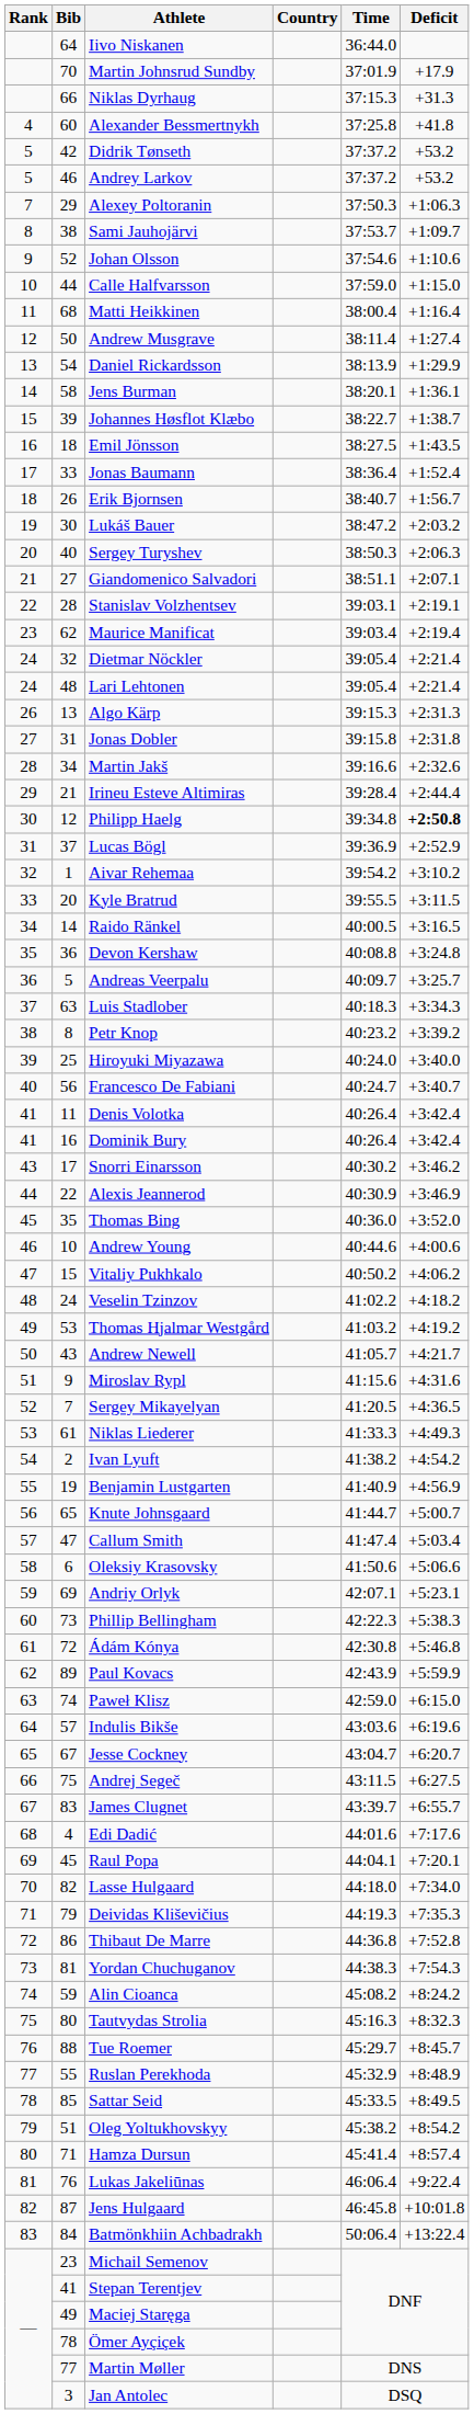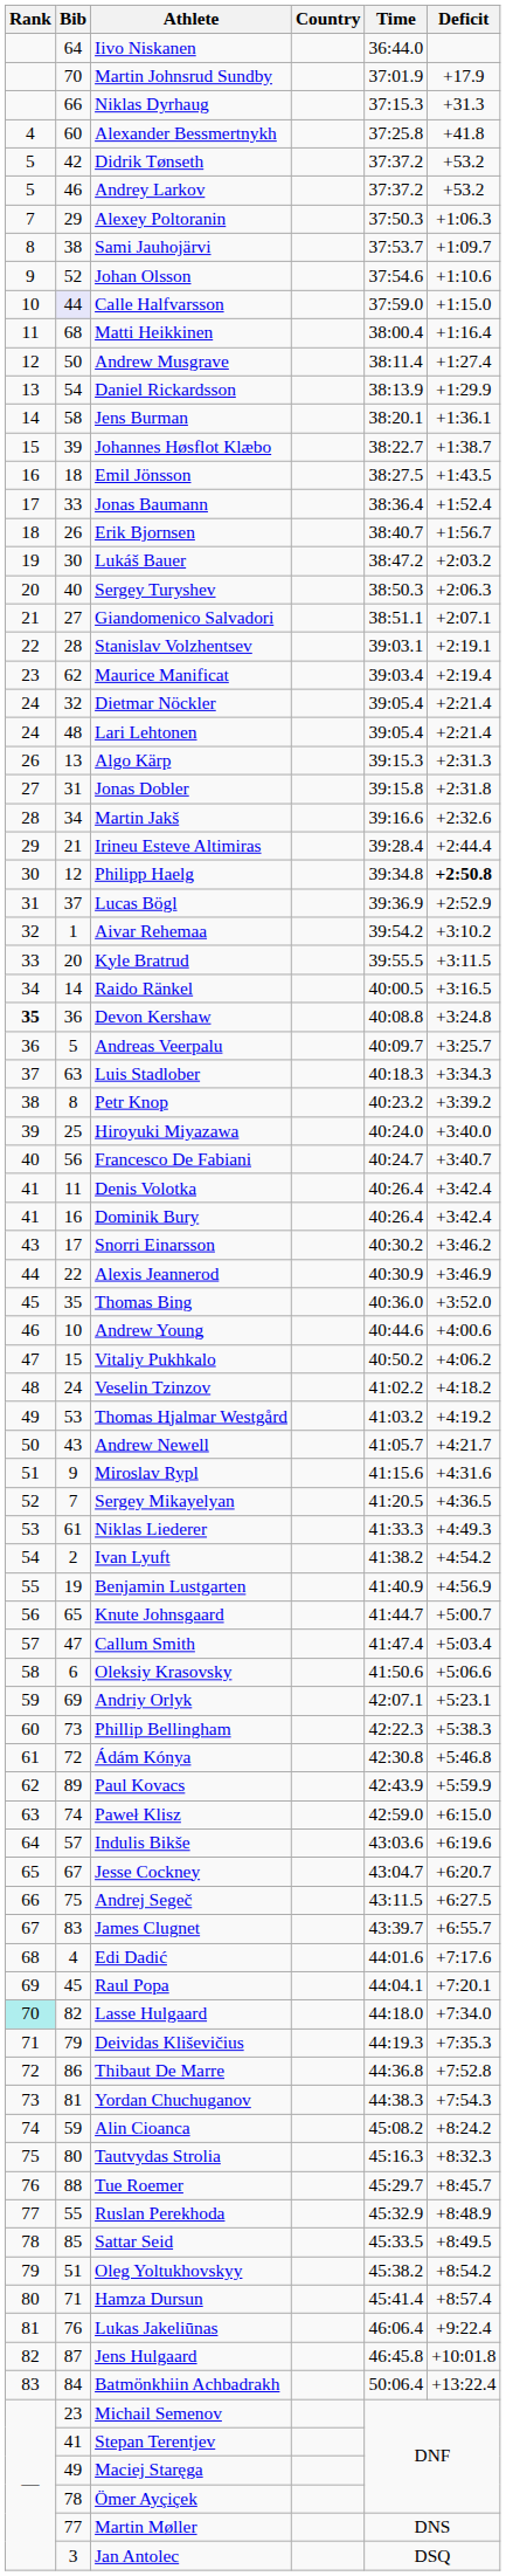Calle Halfvarsson | Bib: no background -> lavender background
Devon Kershaw | Rank: normal -> bold
Lasse Hulgaard | Rank: no background -> paleturquoise background
